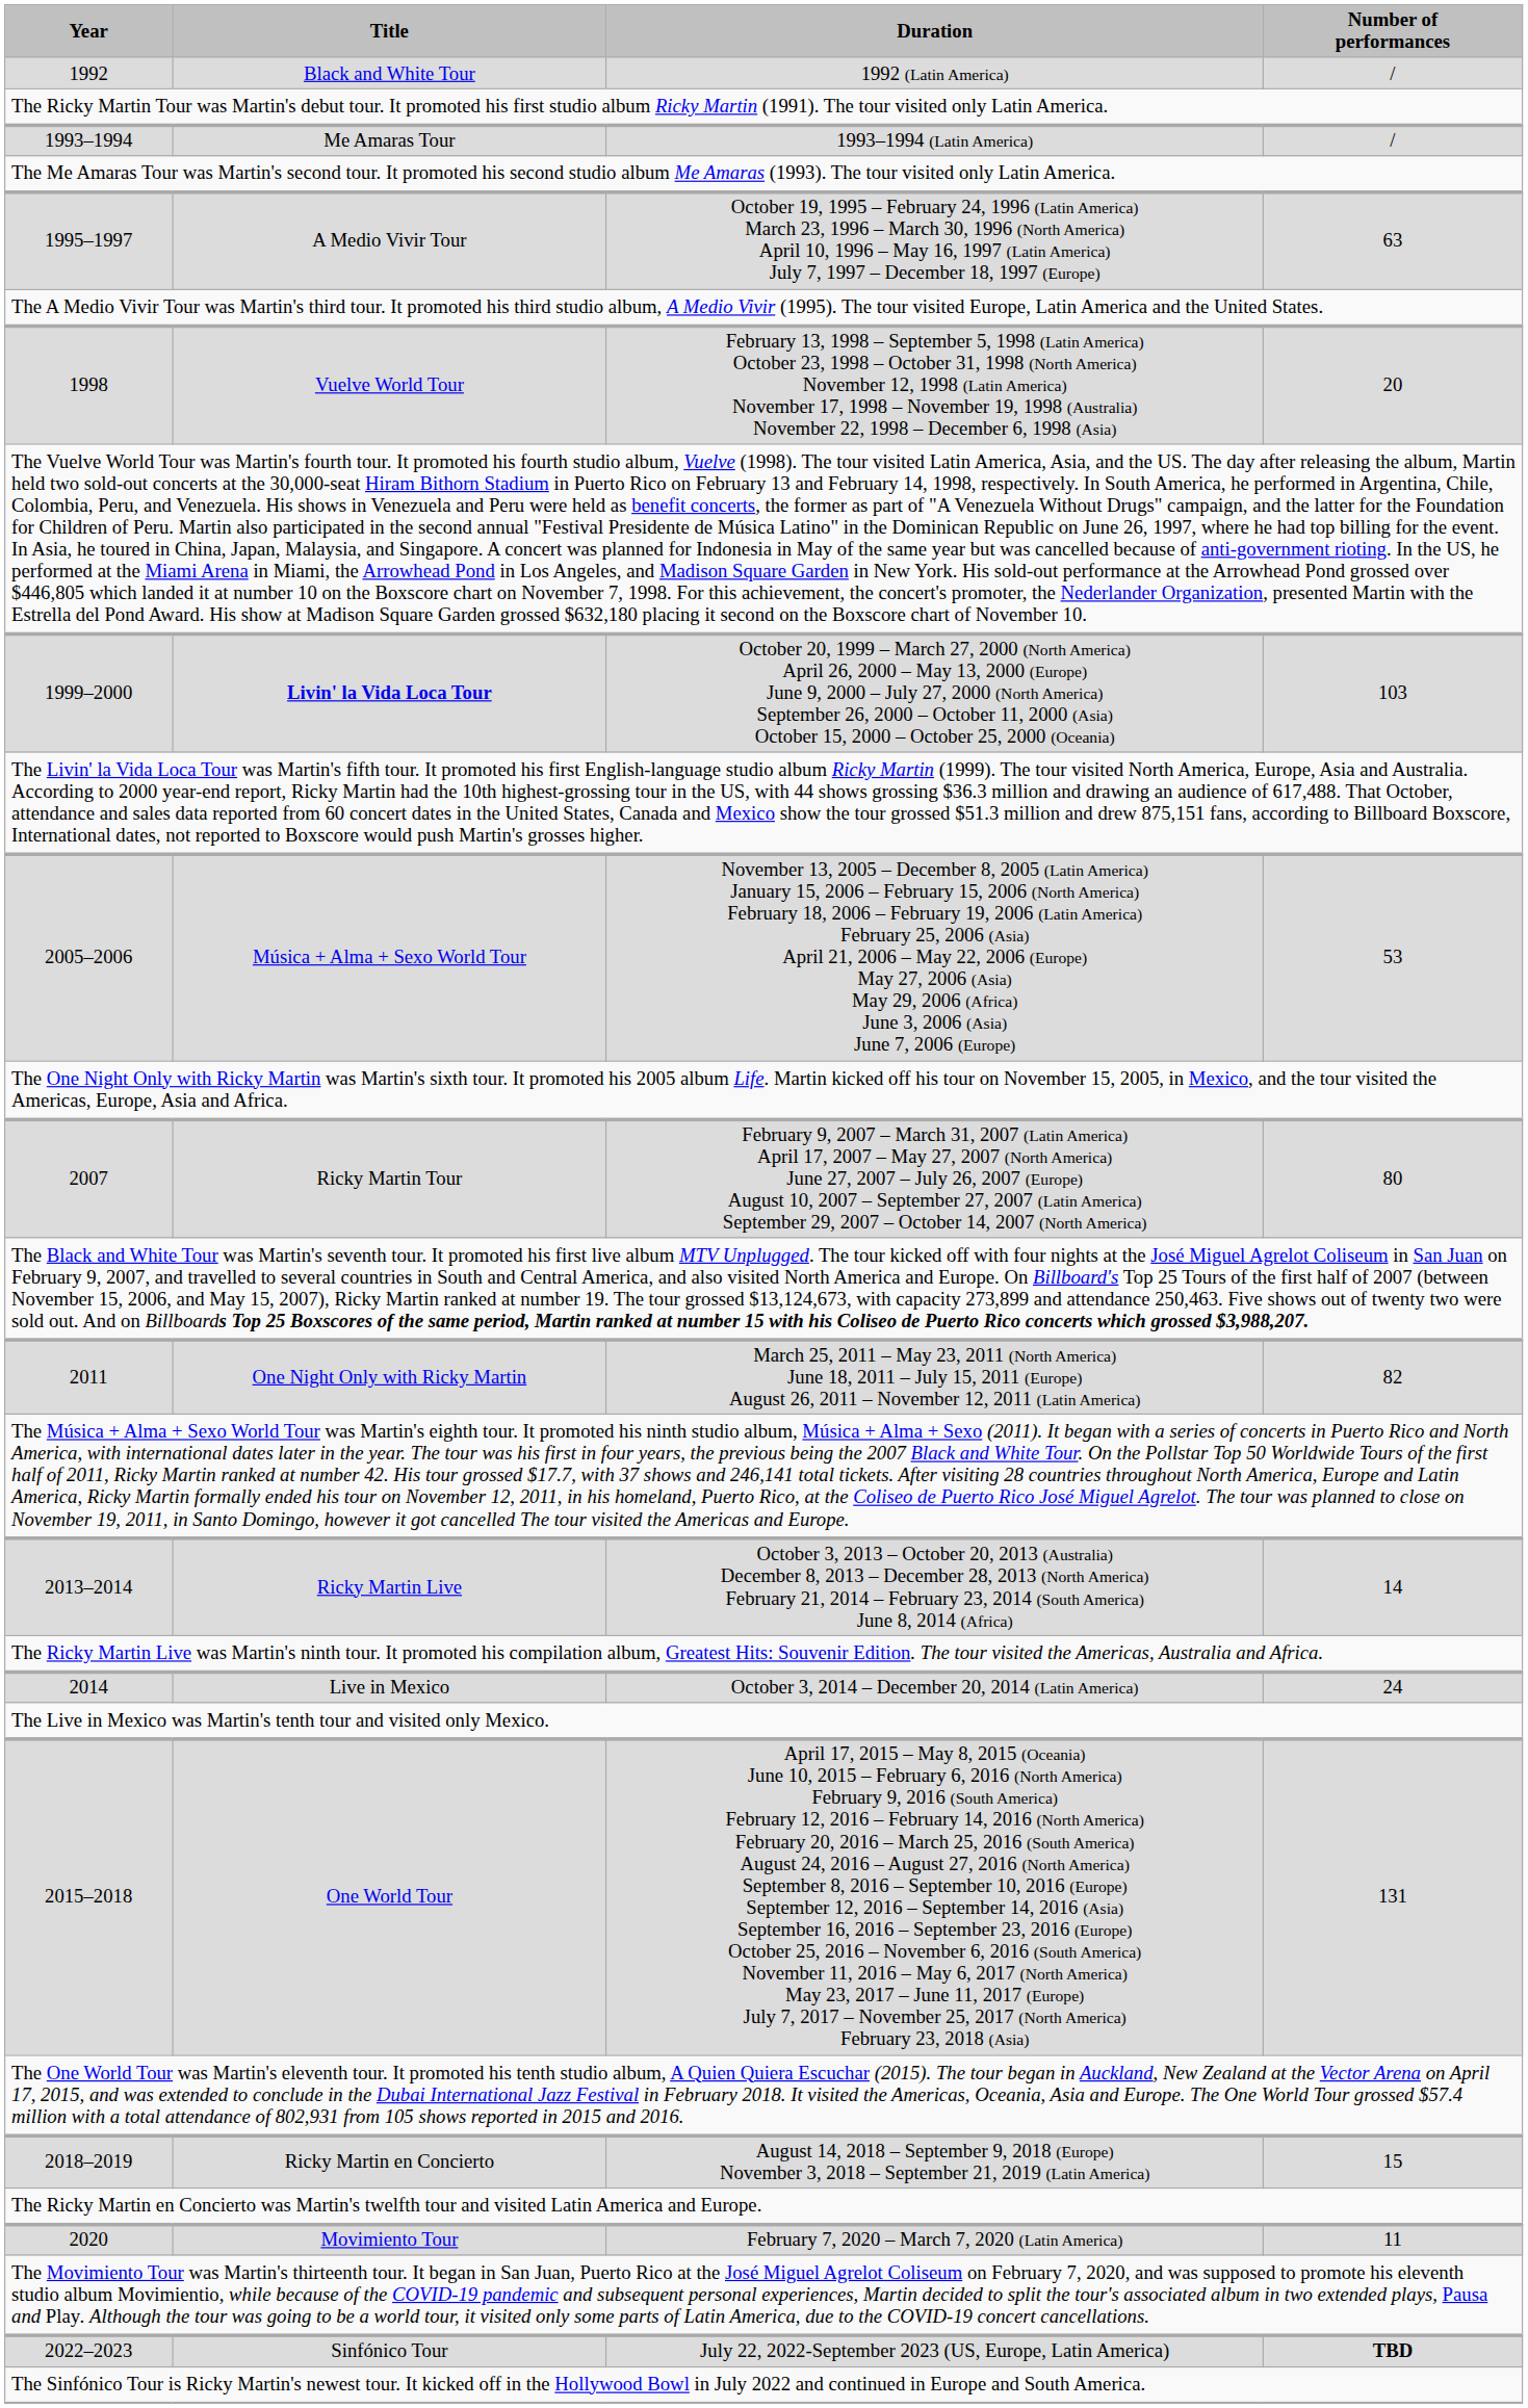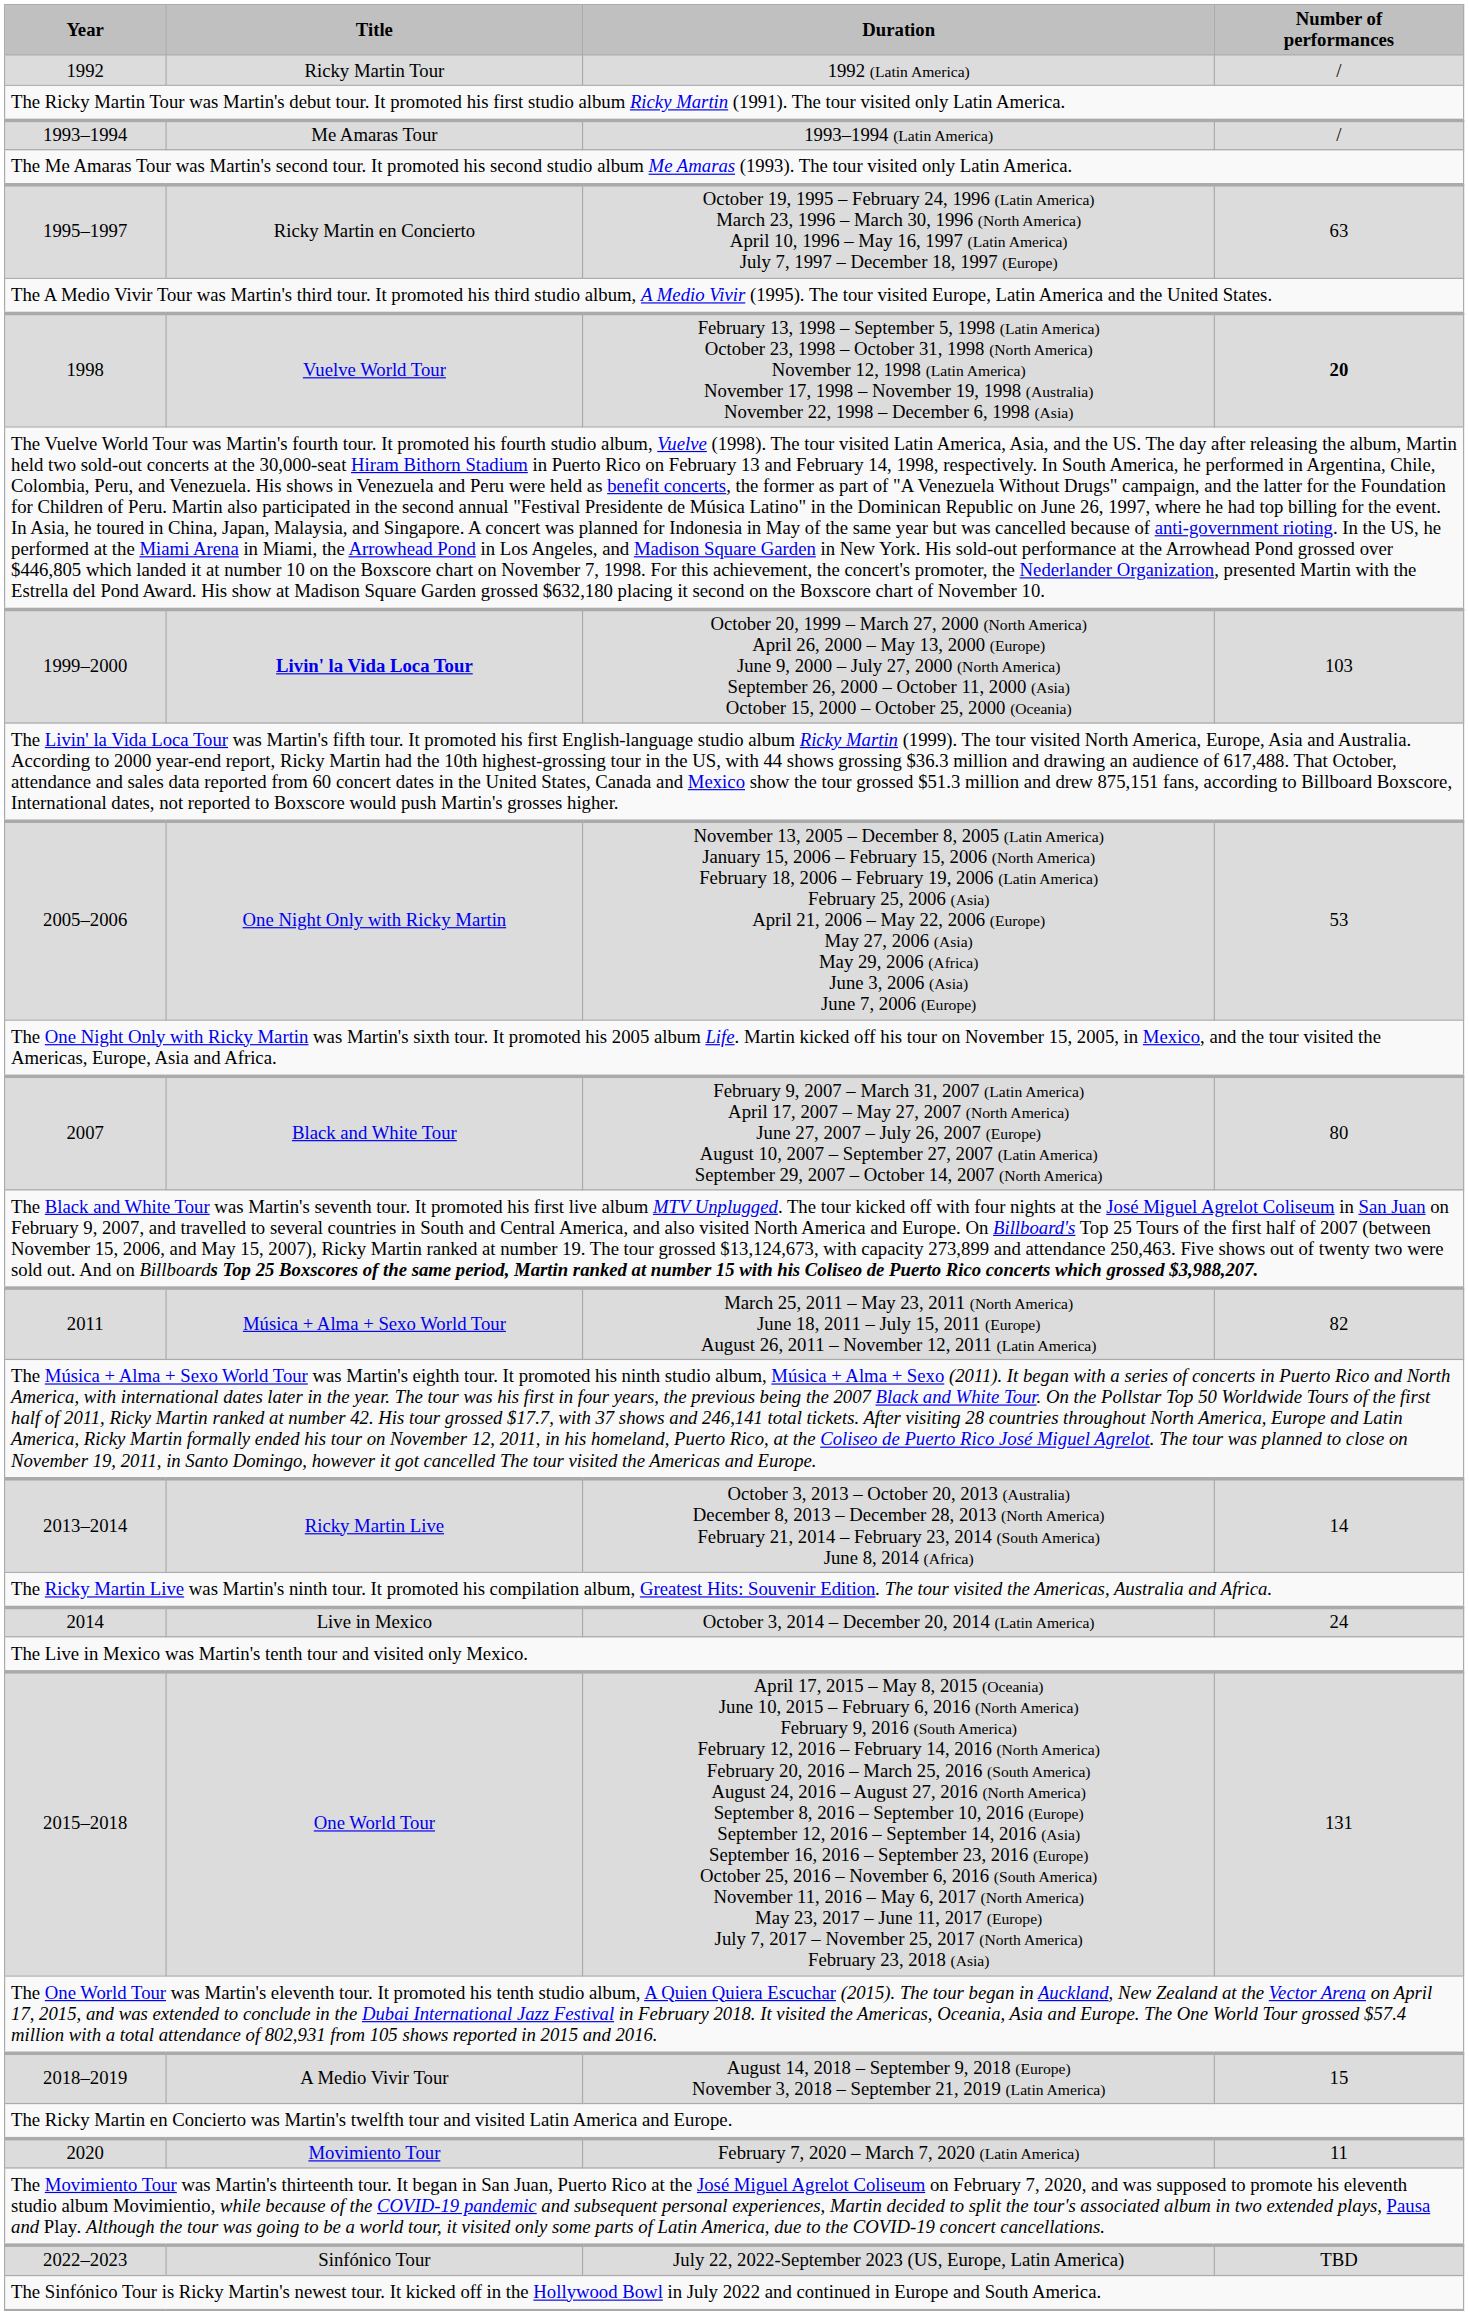1992 | Title: Black and White Tour -> Ricky Martin Tour
1995–1997 | Title: A Medio Vivir Tour -> Ricky Martin en Concierto
1998 | Number of performances: normal -> bold
2005–2006 | Title: Música + Alma + Sexo World Tour -> One Night Only with Ricky Martin
2007 | Title: Ricky Martin Tour -> Black and White Tour
2011 | Title: One Night Only with Ricky Martin -> Música + Alma + Sexo World Tour
2018–2019 | Title: Ricky Martin en Concierto -> A Medio Vivir Tour
2022–2023 | Number of performances: bold -> normal
